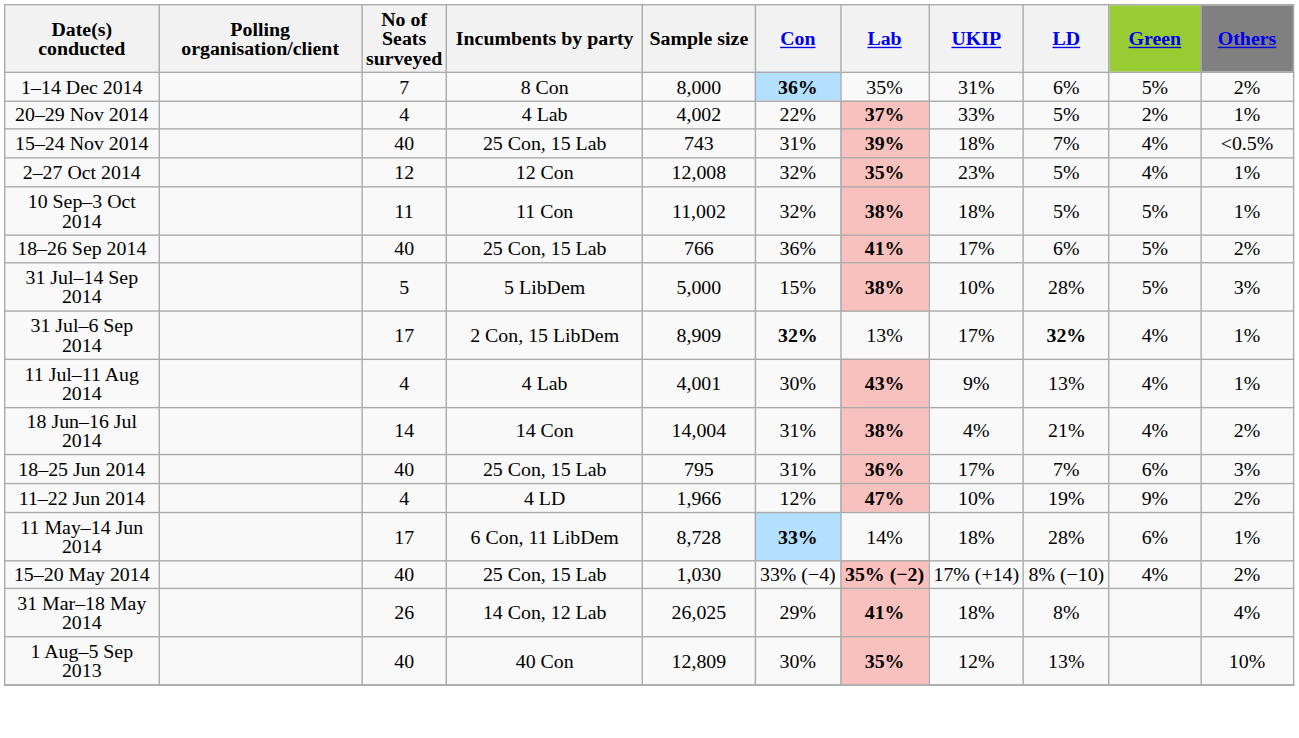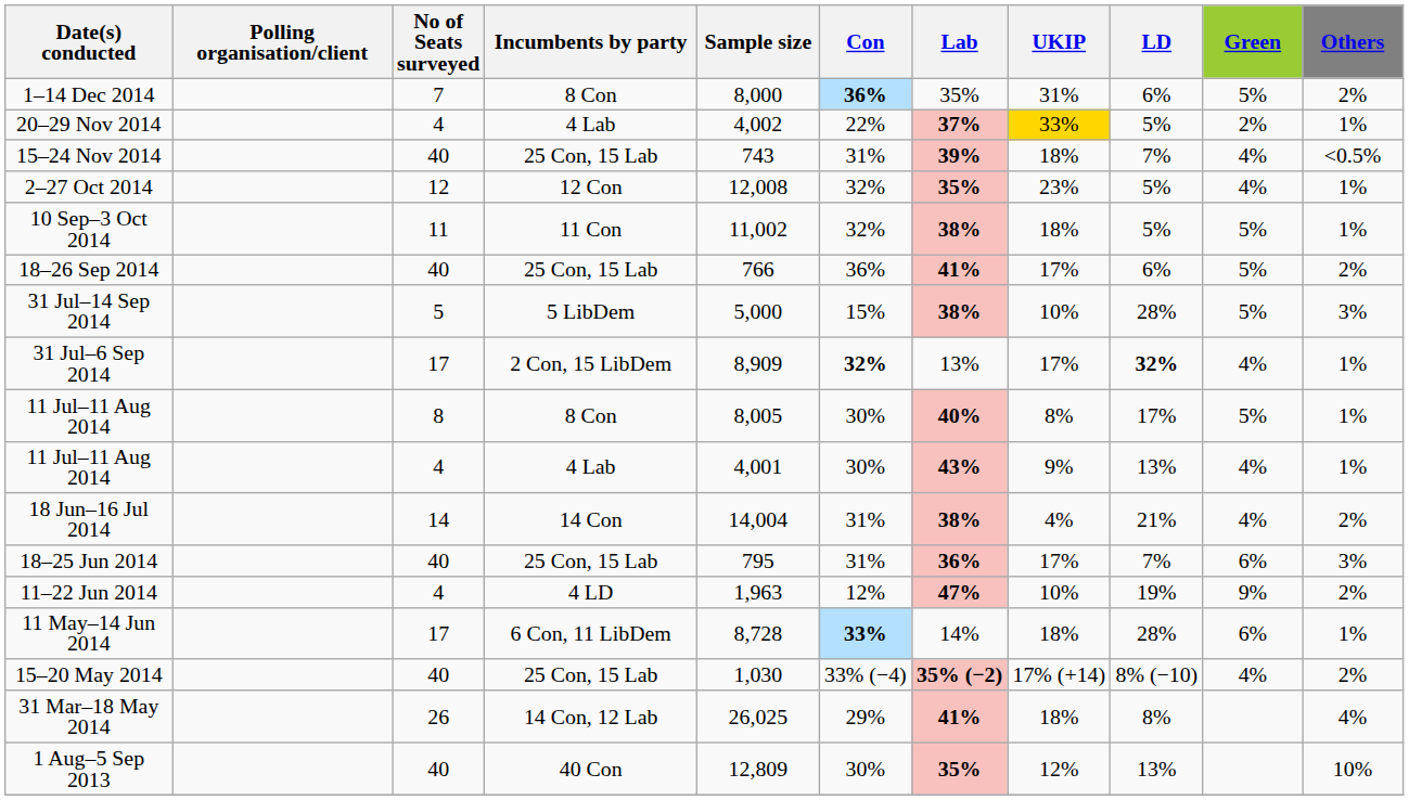20–29 Nov 2014 | UKIP: no background -> gold background
+ row: 11 Jul–11 Aug 2014 | 8 | 8 Con | 8,005 | 30% | 40% | 8% | 17% | 5% | 1%
11–22 Jun 2014 | Sample size: 1,966 -> 1,963
